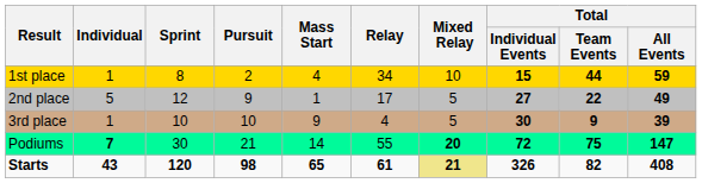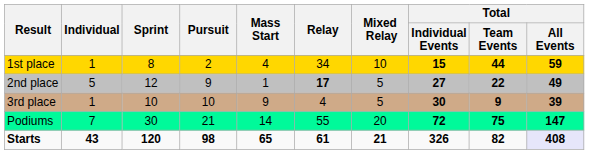2nd place | Relay: normal -> bold
Podiums | Individual: bold -> normal
Podiums | Mixed Relay: bold -> normal
Starts | Mixed Relay: khaki background -> no background
Starts | Total / All Events: no background -> lavender background
